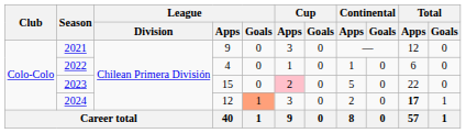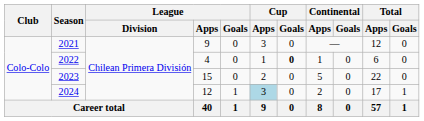2022 | Cup / Goals: normal -> bold
2023 | Cup / Apps: pink background -> no background
2024 | League / Goals: lightsalmon background -> no background
2024 | Cup / Apps: no background -> lightblue background
2024 | Total / Apps: bold -> normal
